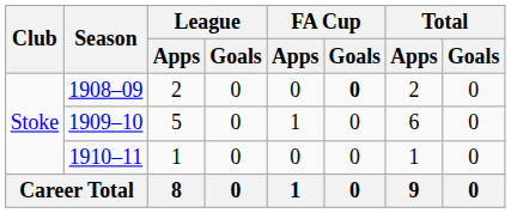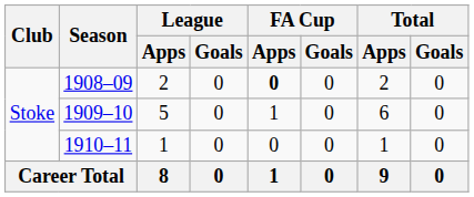1908–09 | FA Cup / Apps: normal -> bold
1908–09 | FA Cup / Goals: bold -> normal
